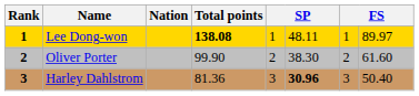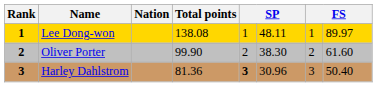Lee Dong-won | Total points: bold -> normal
Harley Dahlstrom | column 5: normal -> bold
Harley Dahlstrom | column 6: bold -> normal
